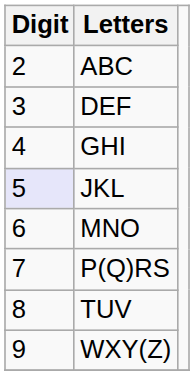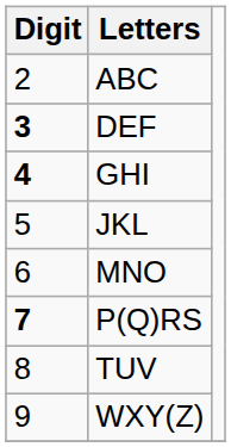DEF | Digit: normal -> bold
GHI | Digit: normal -> bold
JKL | Digit: lavender background -> no background
P(Q)RS | Digit: normal -> bold
